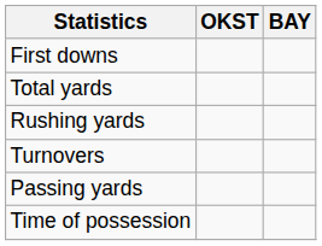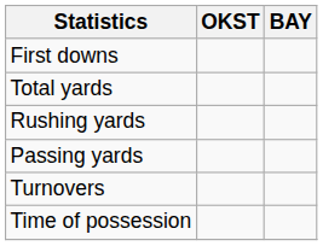rows swapped: Passing yards <-> Turnovers
